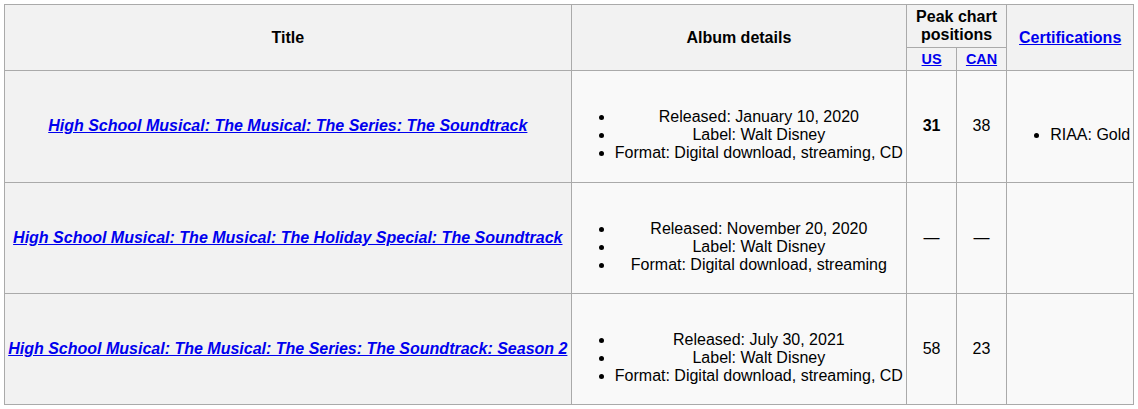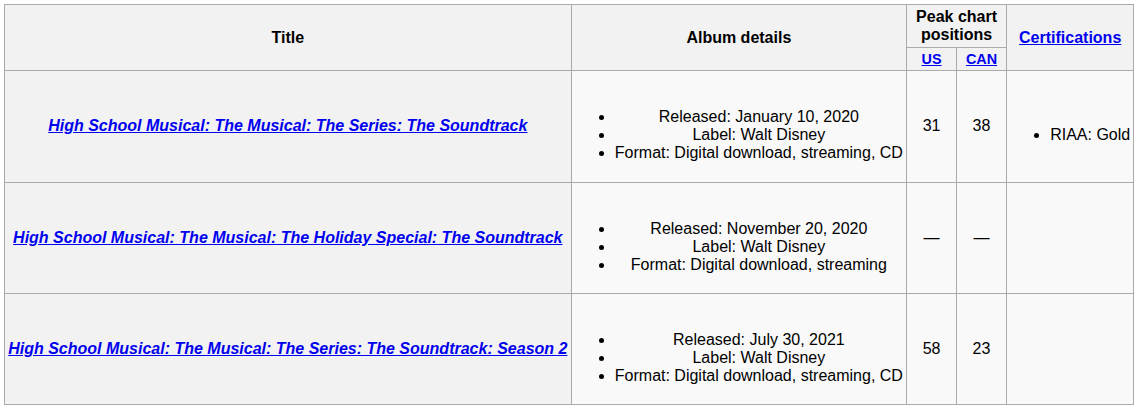High School Musical: The Musical: The Series: The Soundtrack | Peak chart positions / US: bold -> normal
